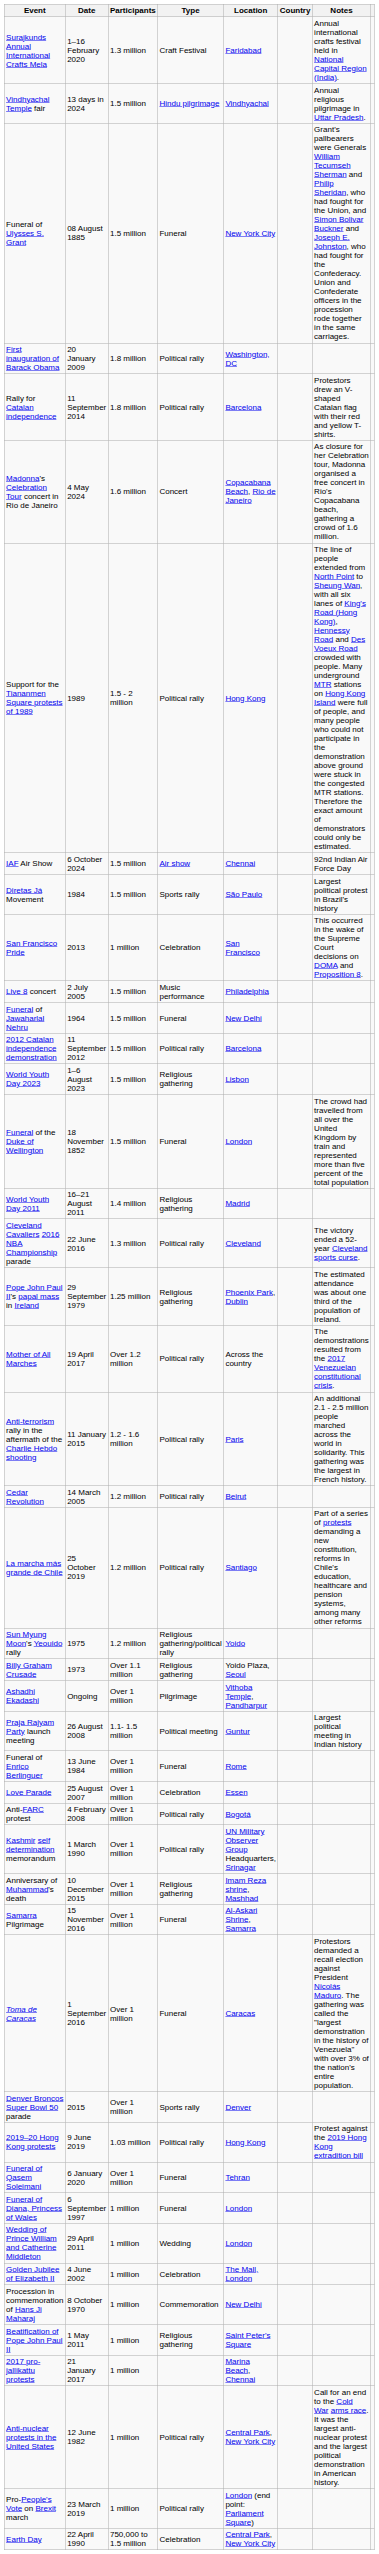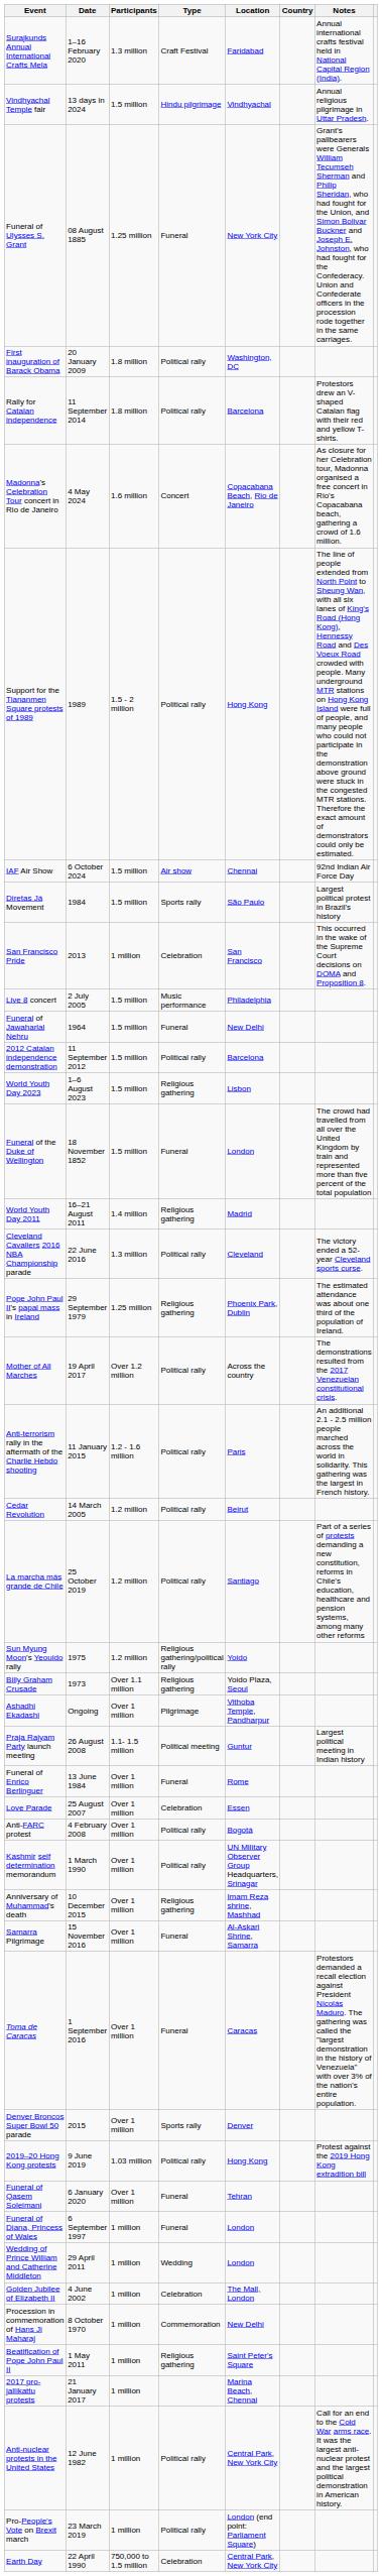Funeral of Ulysses S. Grant | Participants: 1.5 million -> 1.25 million
